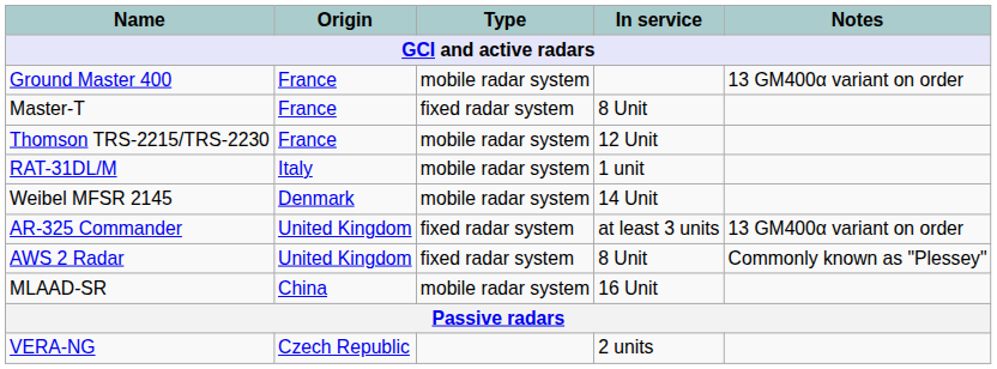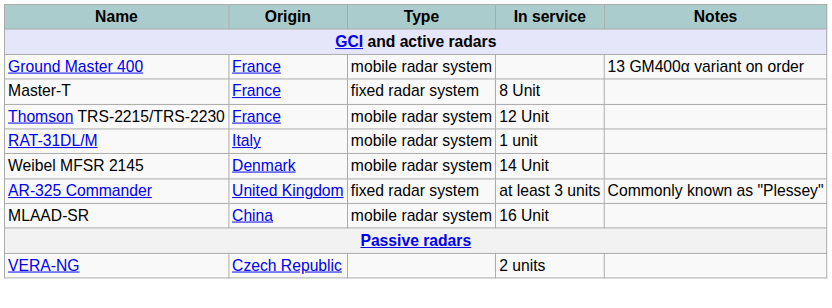AR-325 Commander | Notes: 13 GM400α variant on order -> Commonly known as "Plessey"
- row: AWS 2 Radar | United Kingdom | fixed radar system | 8 Unit | Commonly known as "Plessey"
